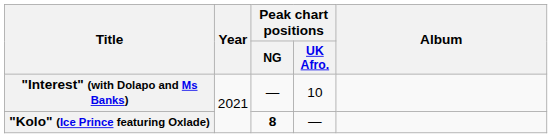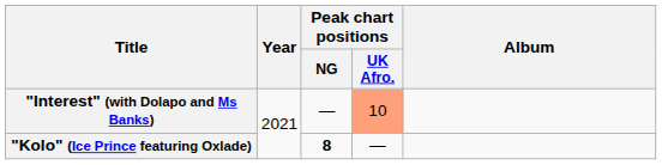"Interest" (with Dolapo and Ms Banks) | Peak chart positions / UK Afro.: no background -> lightsalmon background
